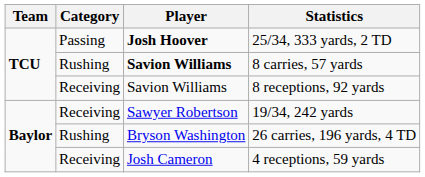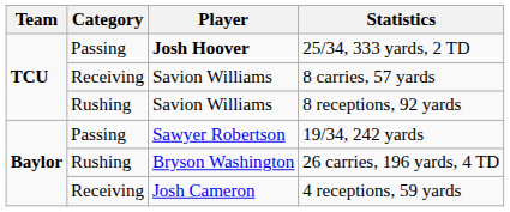8 carries, 57 yards | Category: Rushing -> Receiving
8 carries, 57 yards | Player: bold -> normal
8 receptions, 92 yards | Category: Receiving -> Rushing
19/34, 242 yards | Category: Receiving -> Passing
